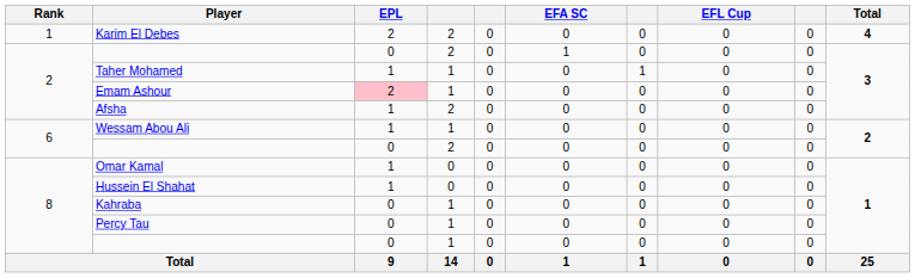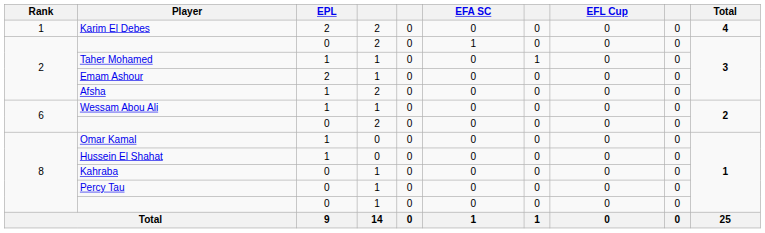Emam Ashour | EPL: pink background -> no background
